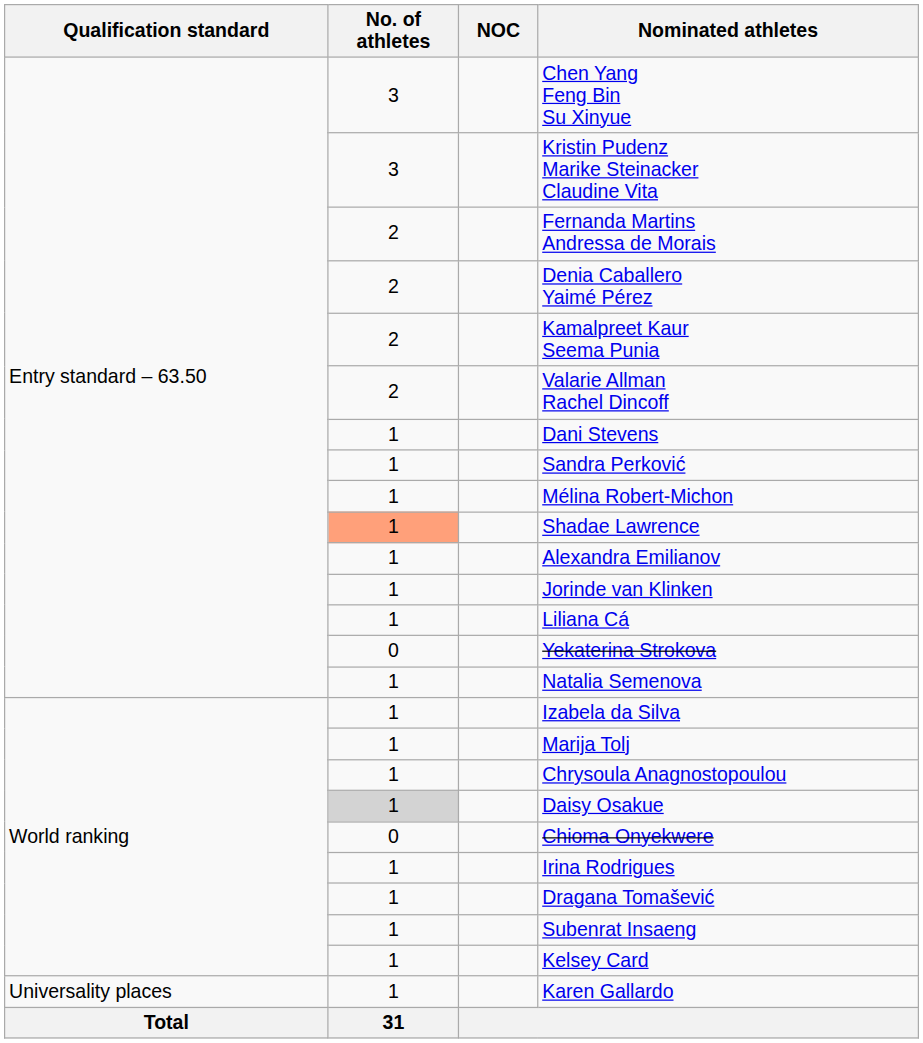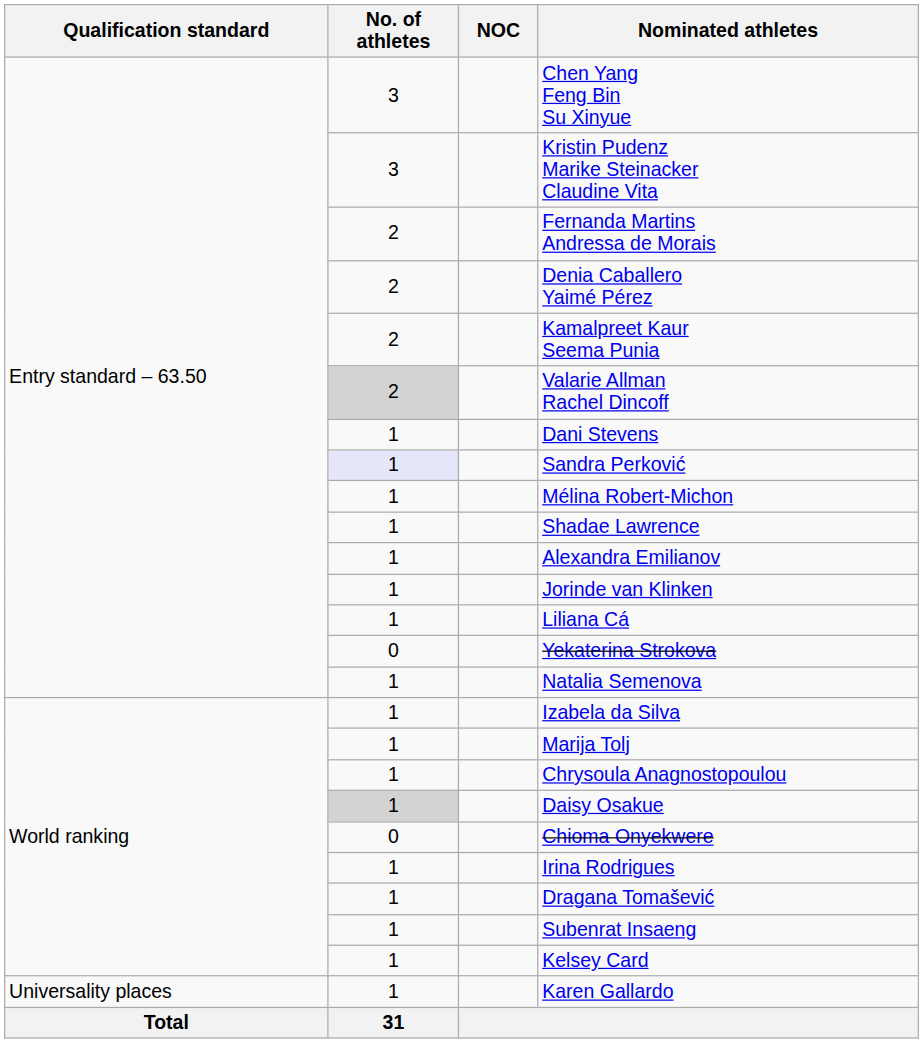Valarie Allman Rachel Dincoff | No. of athletes: no background -> lightgrey background
Sandra Perković | No. of athletes: no background -> lavender background
Shadae Lawrence | No. of athletes: lightsalmon background -> no background
